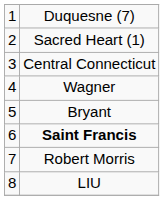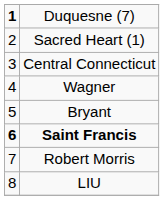Duquesne (7) | column 1: normal -> bold
Saint Francis | column 1: normal -> bold
